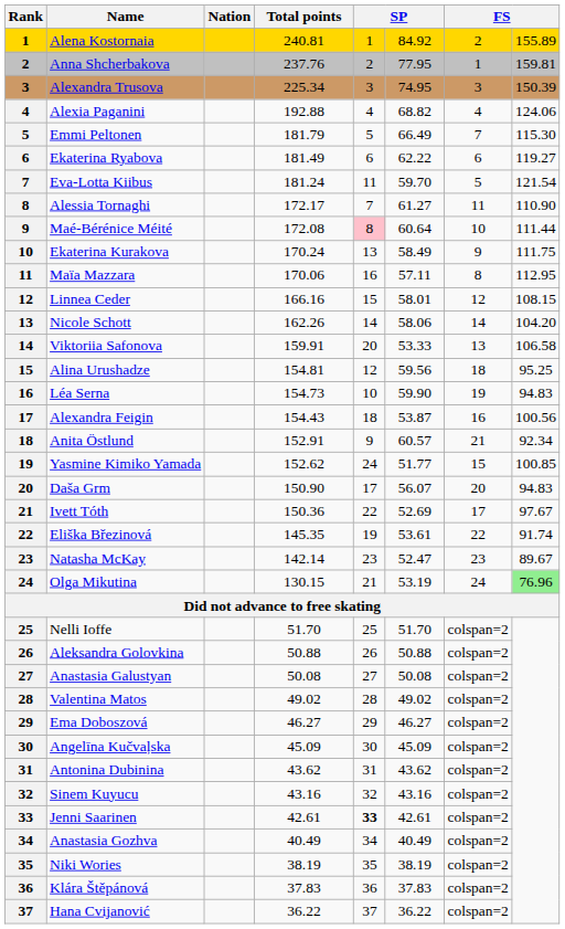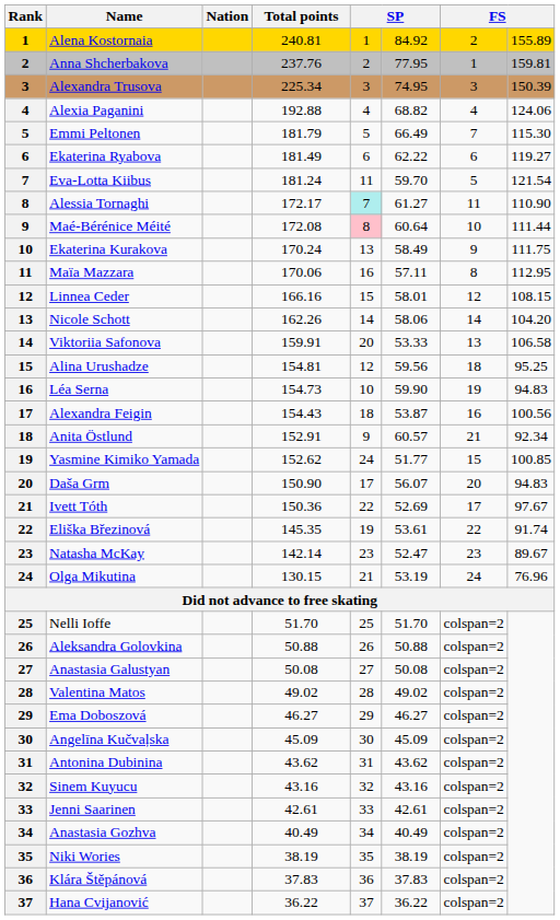Alessia Tornaghi | column 5: no background -> paleturquoise background
Olga Mikutina | column 8: lightgreen background -> no background
Jenni Saarinen | column 5: bold -> normal
